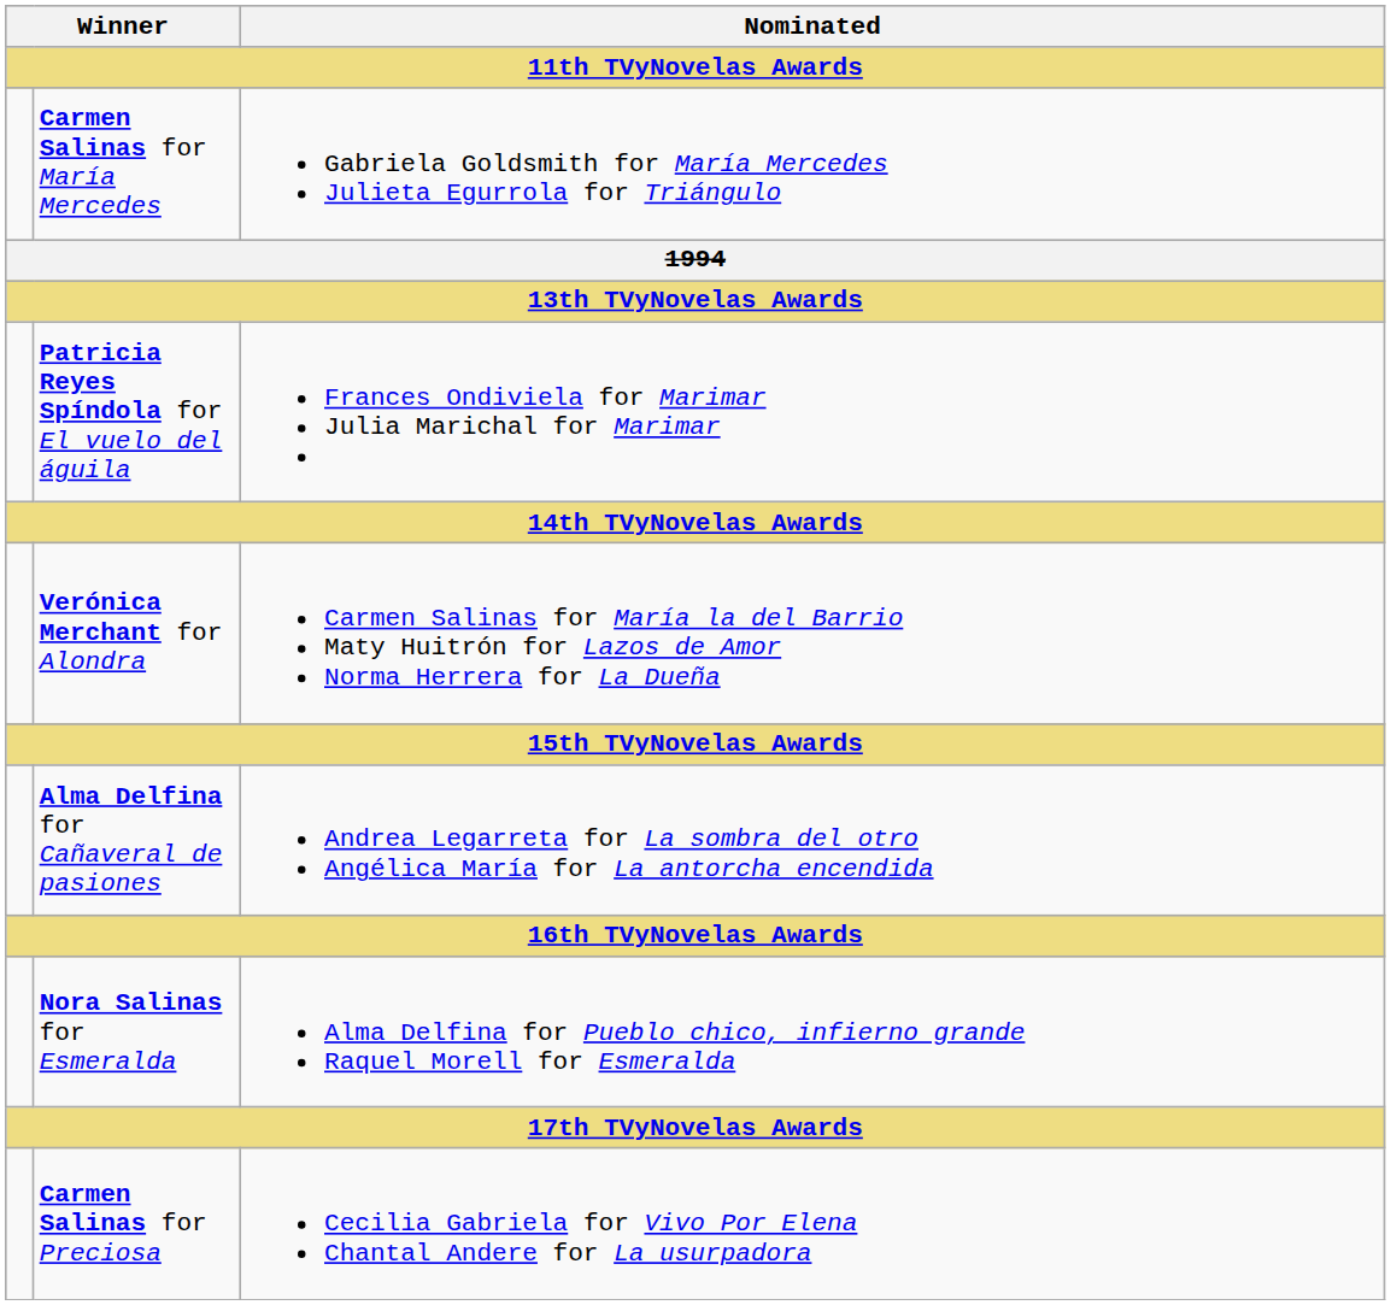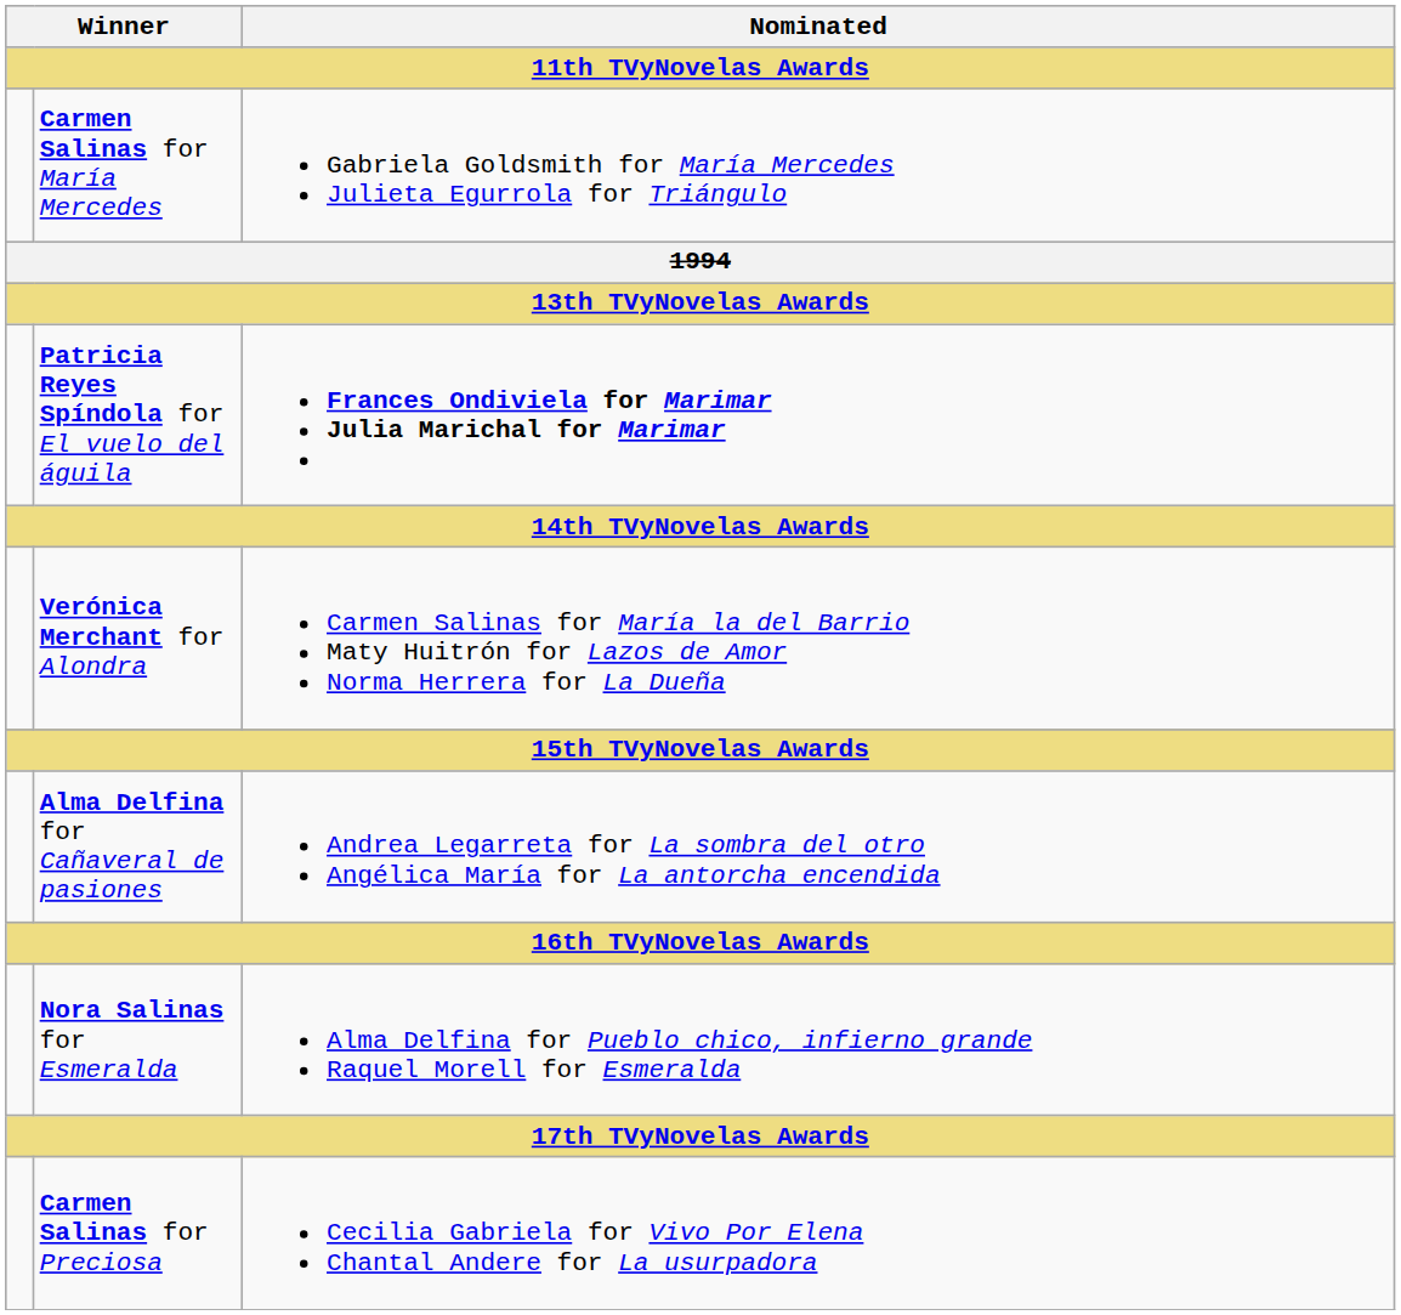Patricia Reyes Spíndola for El vuelo del águila | Nominated: normal -> bold
